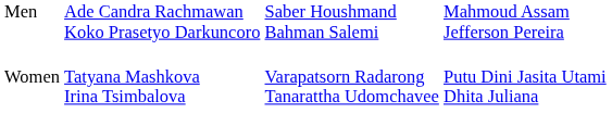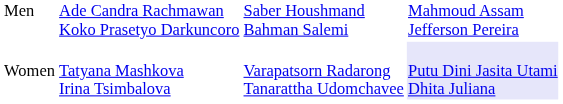Women | column 4: no background -> lavender background
